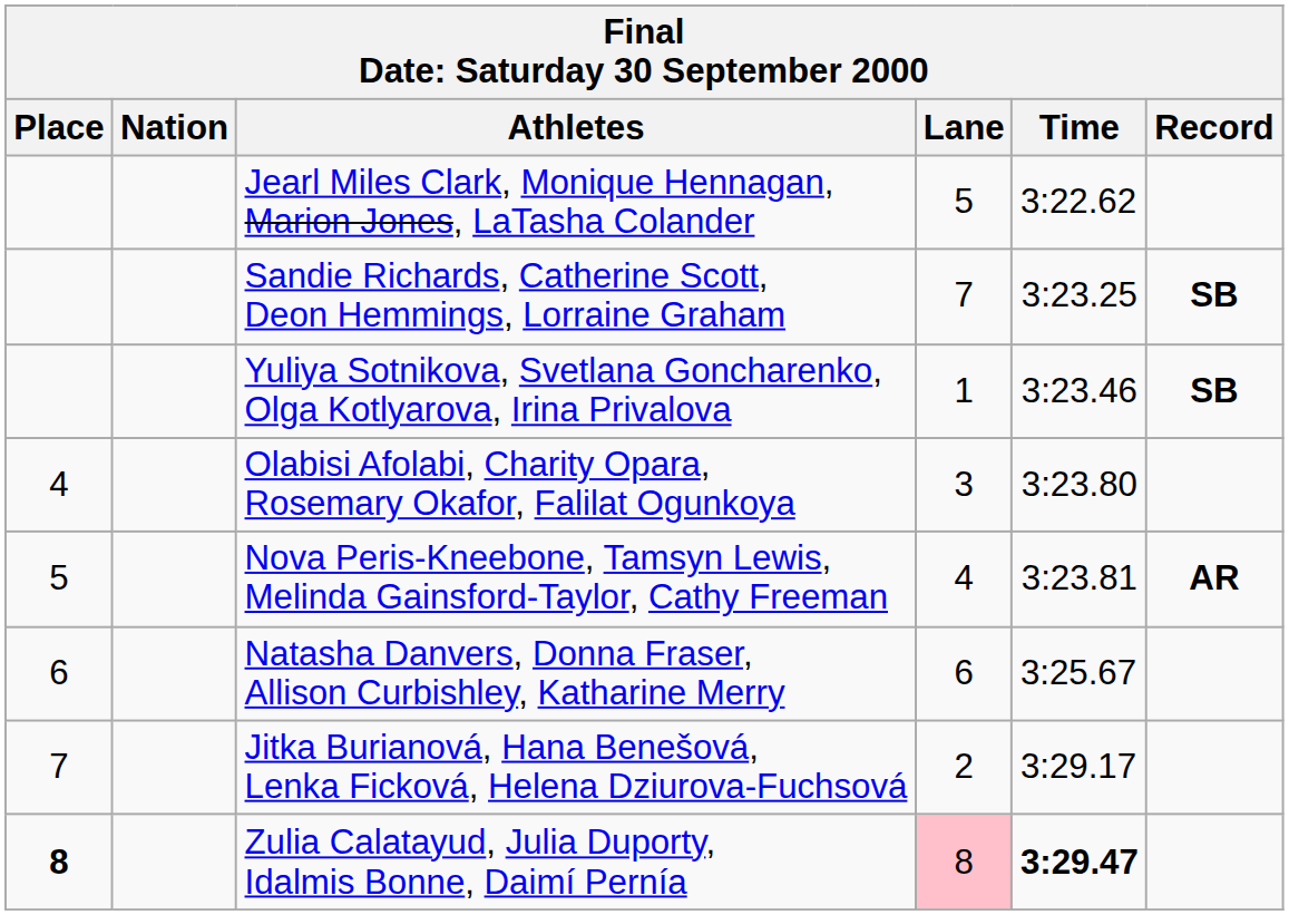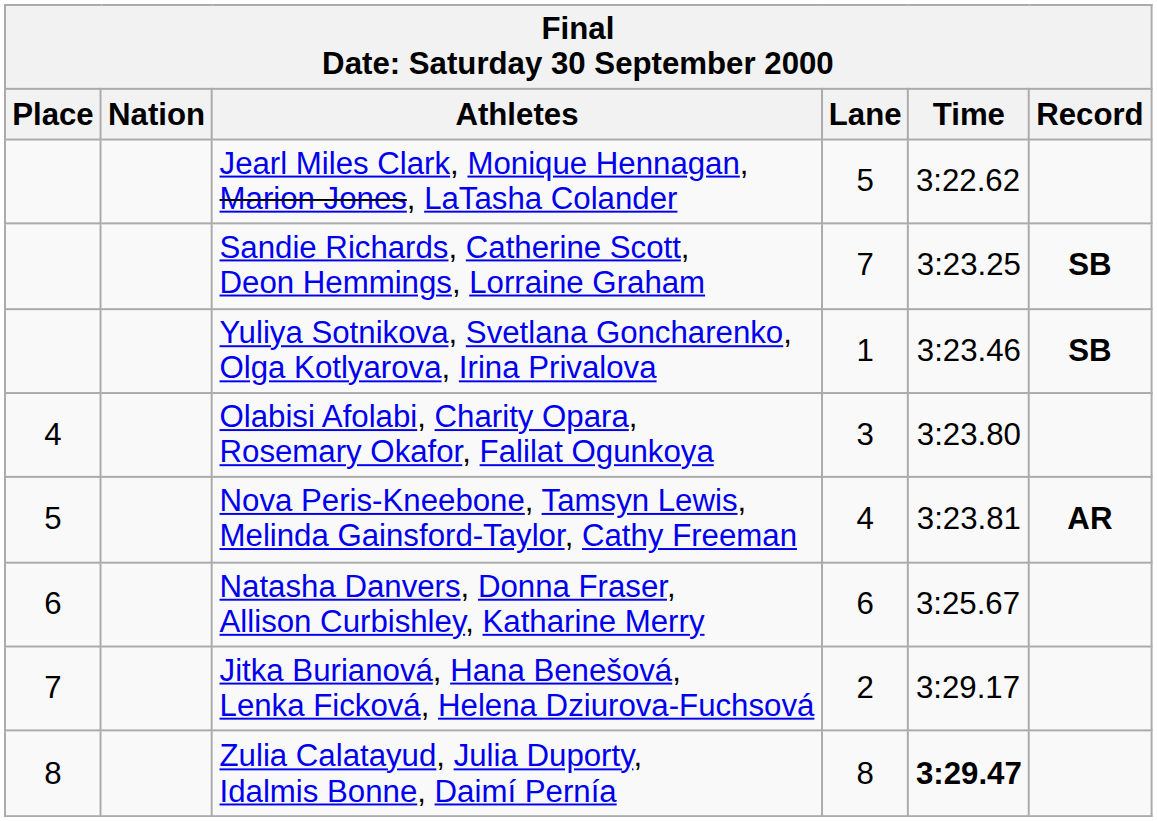Zulia Calatayud, Julia Duporty, Idalmis Bonne, Daimí Pernía | Place: bold -> normal
Zulia Calatayud, Julia Duporty, Idalmis Bonne, Daimí Pernía | Lane: pink background -> no background
